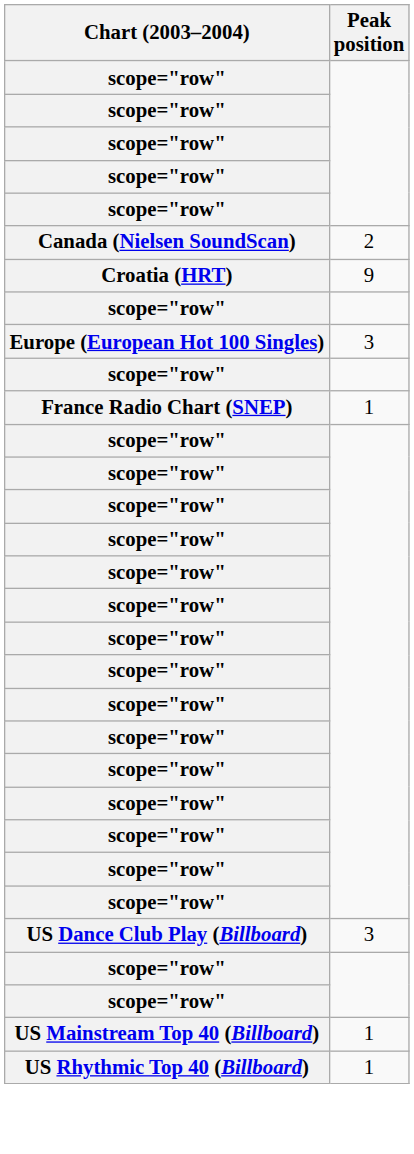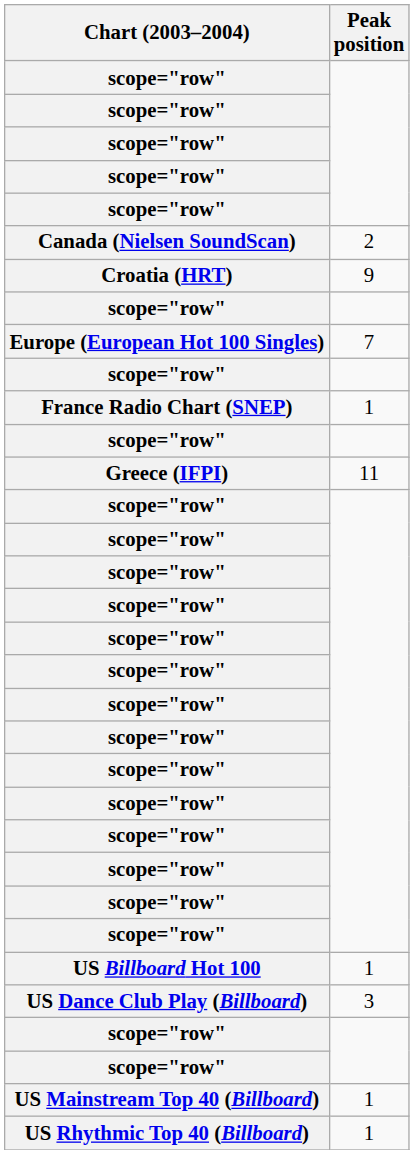Europe (European Hot 100 Singles) | Peak position: 3 -> 7
+ row: Greece (IFPI) | 11
+ row: US Billboard Hot 100 | 1
